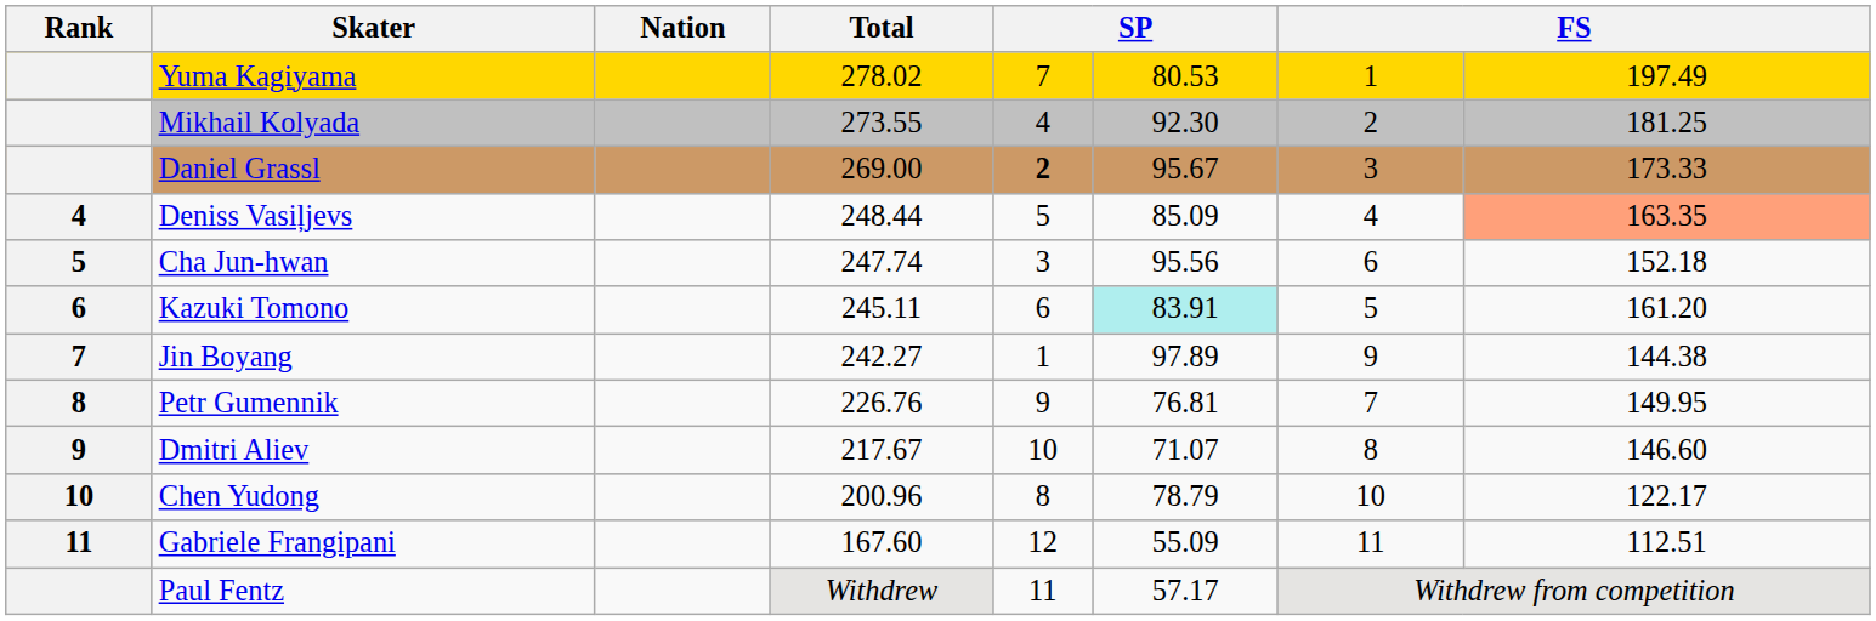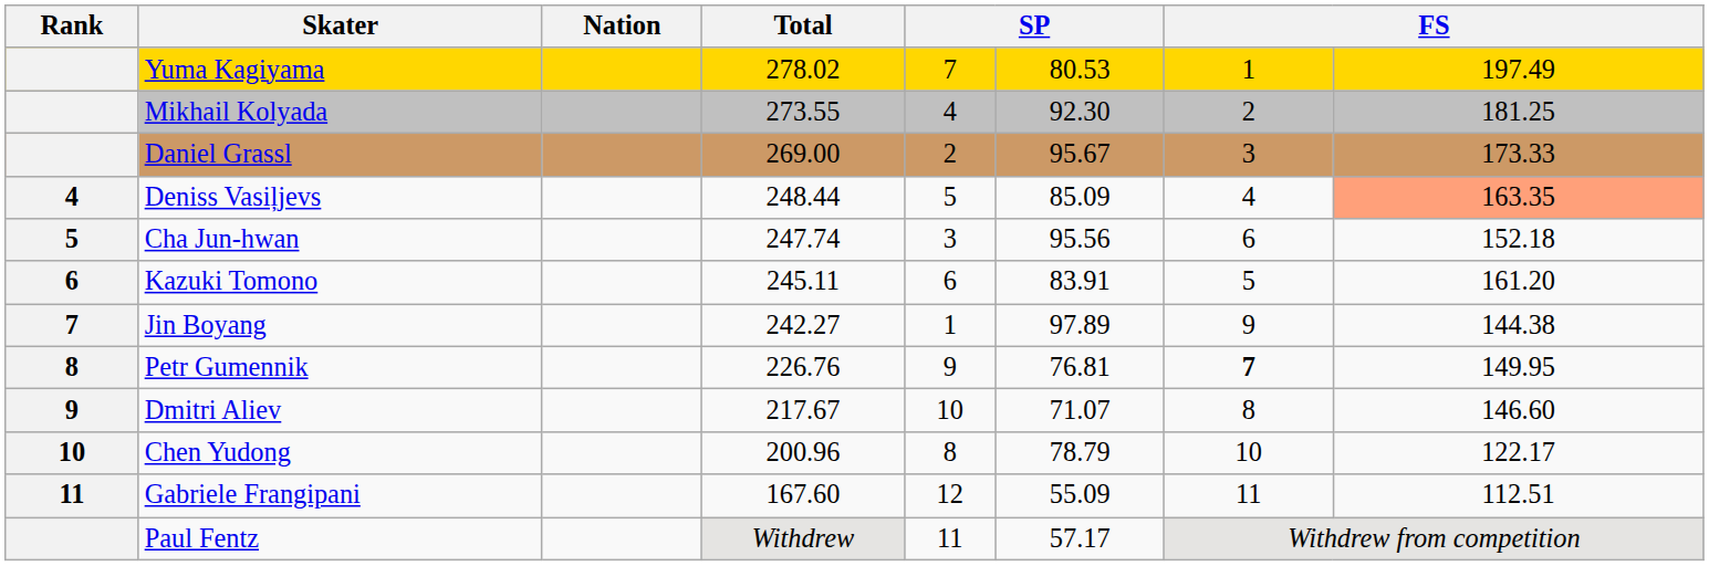Daniel Grassl | column 5: bold -> normal
Kazuki Tomono | column 6: paleturquoise background -> no background
Petr Gumennik | column 7: normal -> bold
